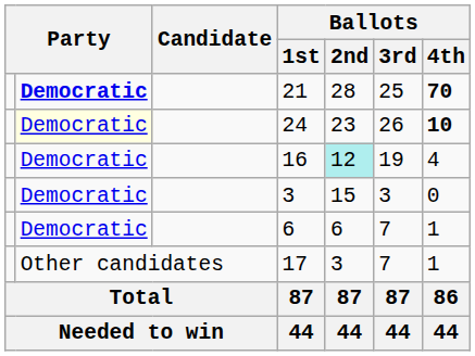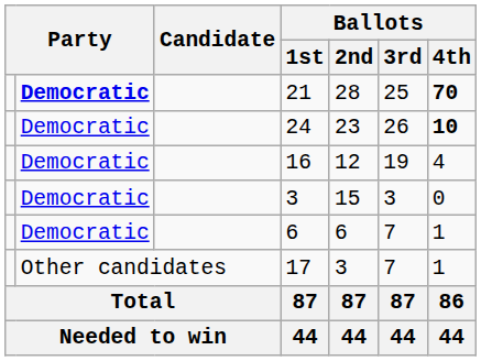24 | column 2: lightyellow background -> no background
16 | Ballots / 2nd: paleturquoise background -> no background
